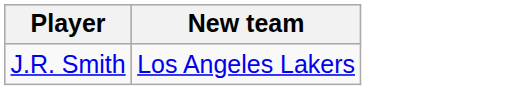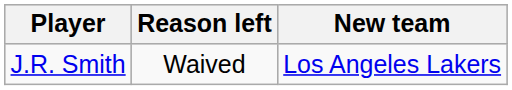+ column: Reason left | Waived
